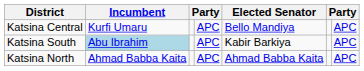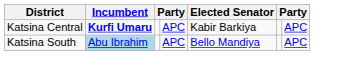Katsina Central | Incumbent: normal -> bold
Katsina Central | Elected Senator: Bello Mandiya -> Kabir Barkiya
Katsina South | Elected Senator: Kabir Barkiya -> Bello Mandiya
- row: Katsina North | Ahmad Babba Kaita | APC | Ahmad Babba Kaita | APC
